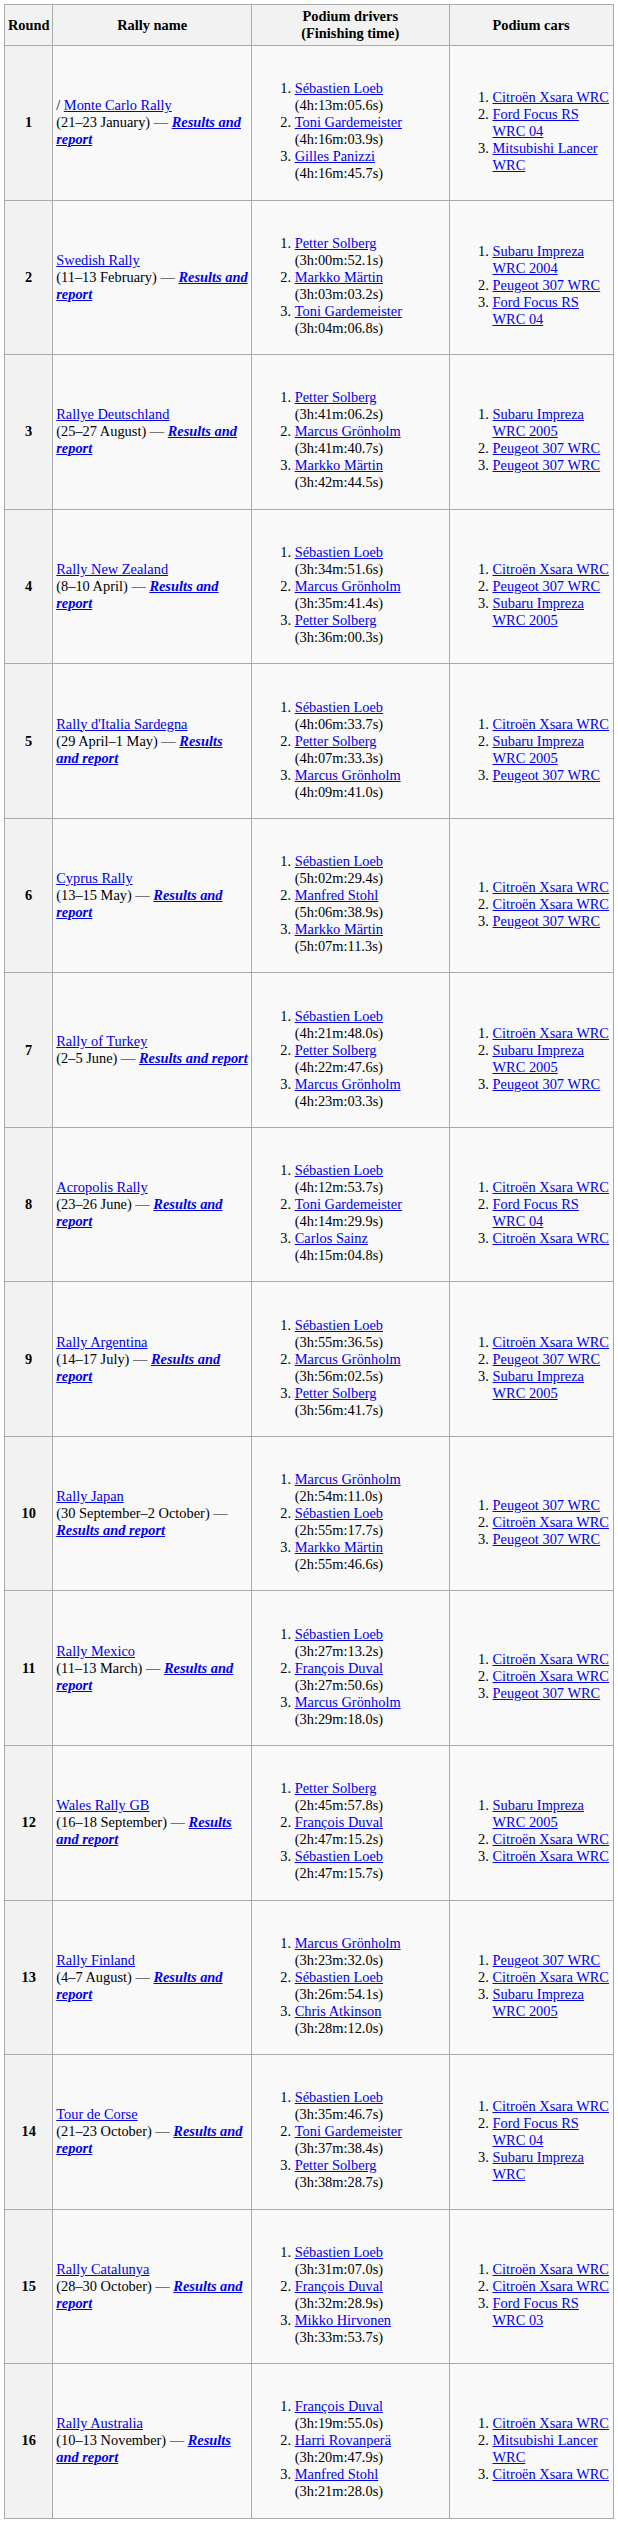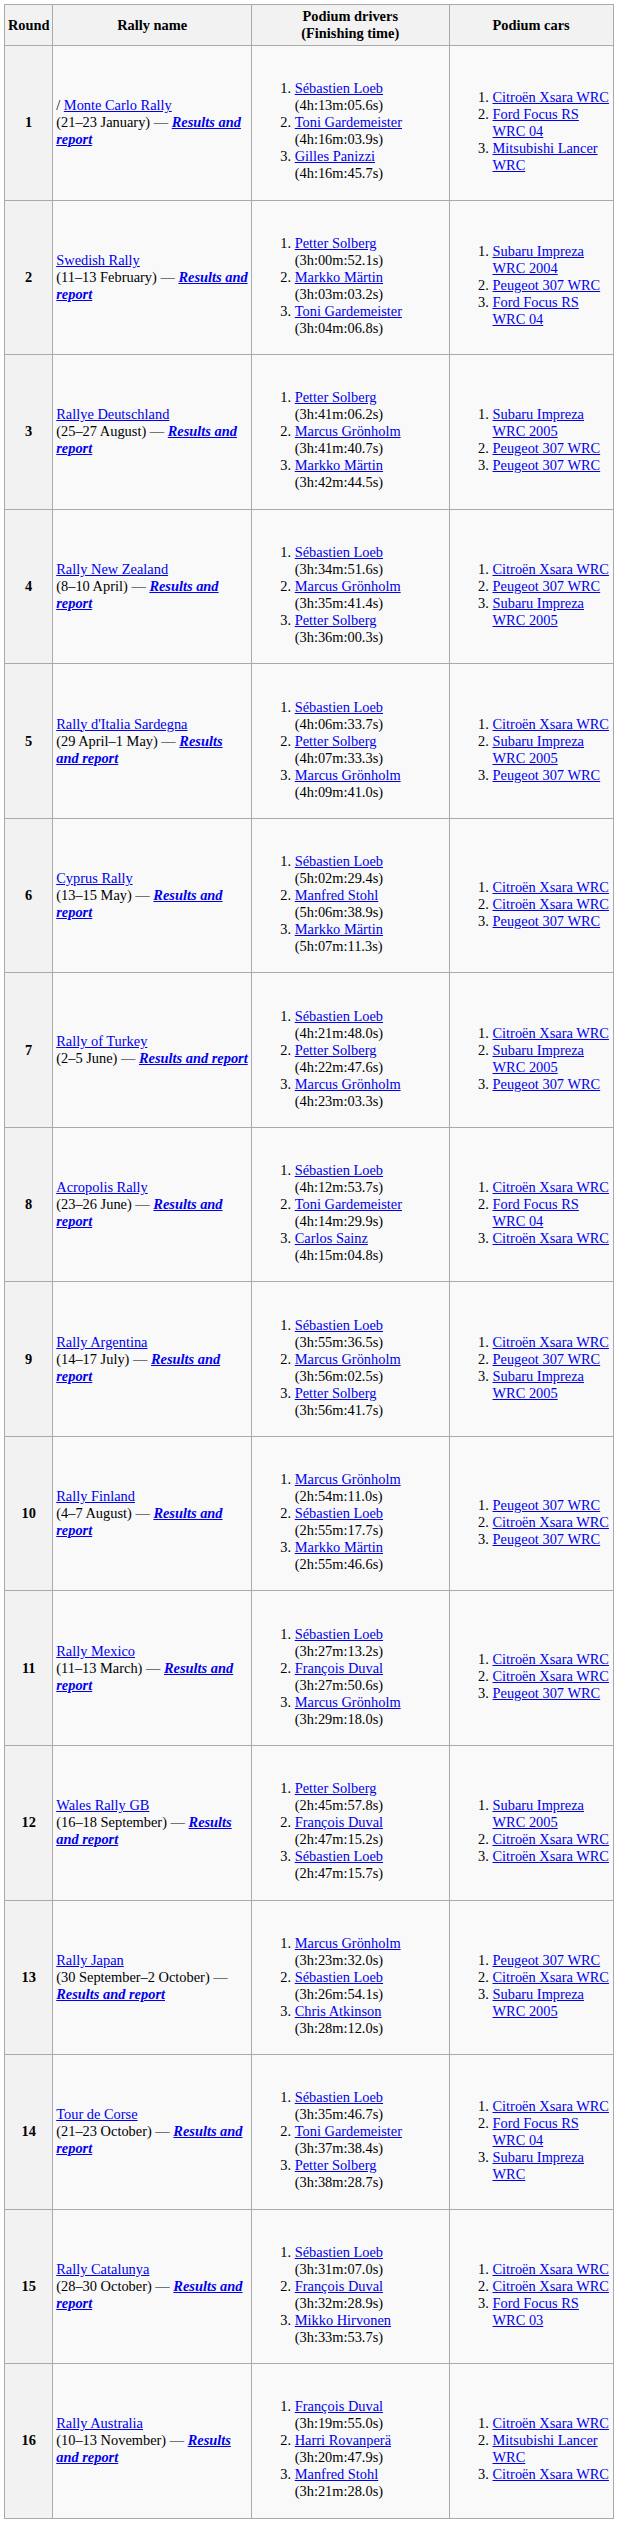10 | Rally name: Rally Japan (30 September–2 October) — Results and report -> Rally Finland (4–7 August) — Results and report
13 | Rally name: Rally Finland (4–7 August) — Results and report -> Rally Japan (30 September–2 October) — Results and report
